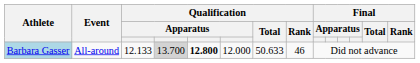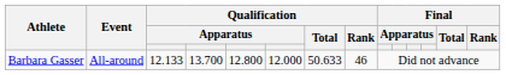row 4 | Athlete: lightblue background -> no background
row 4 | column 4: lightgrey background -> no background
row 4 | column 5: bold -> normal
